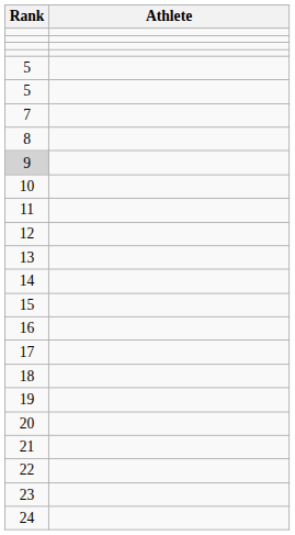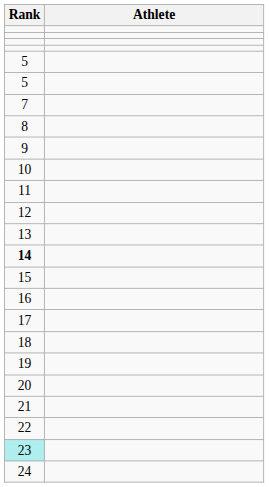row 10 | Rank: lightgrey background -> no background
row 15 | Rank: normal -> bold
row 24 | Rank: no background -> paleturquoise background
